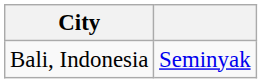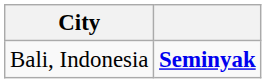Bali, Indonesia | column 2: normal -> bold
